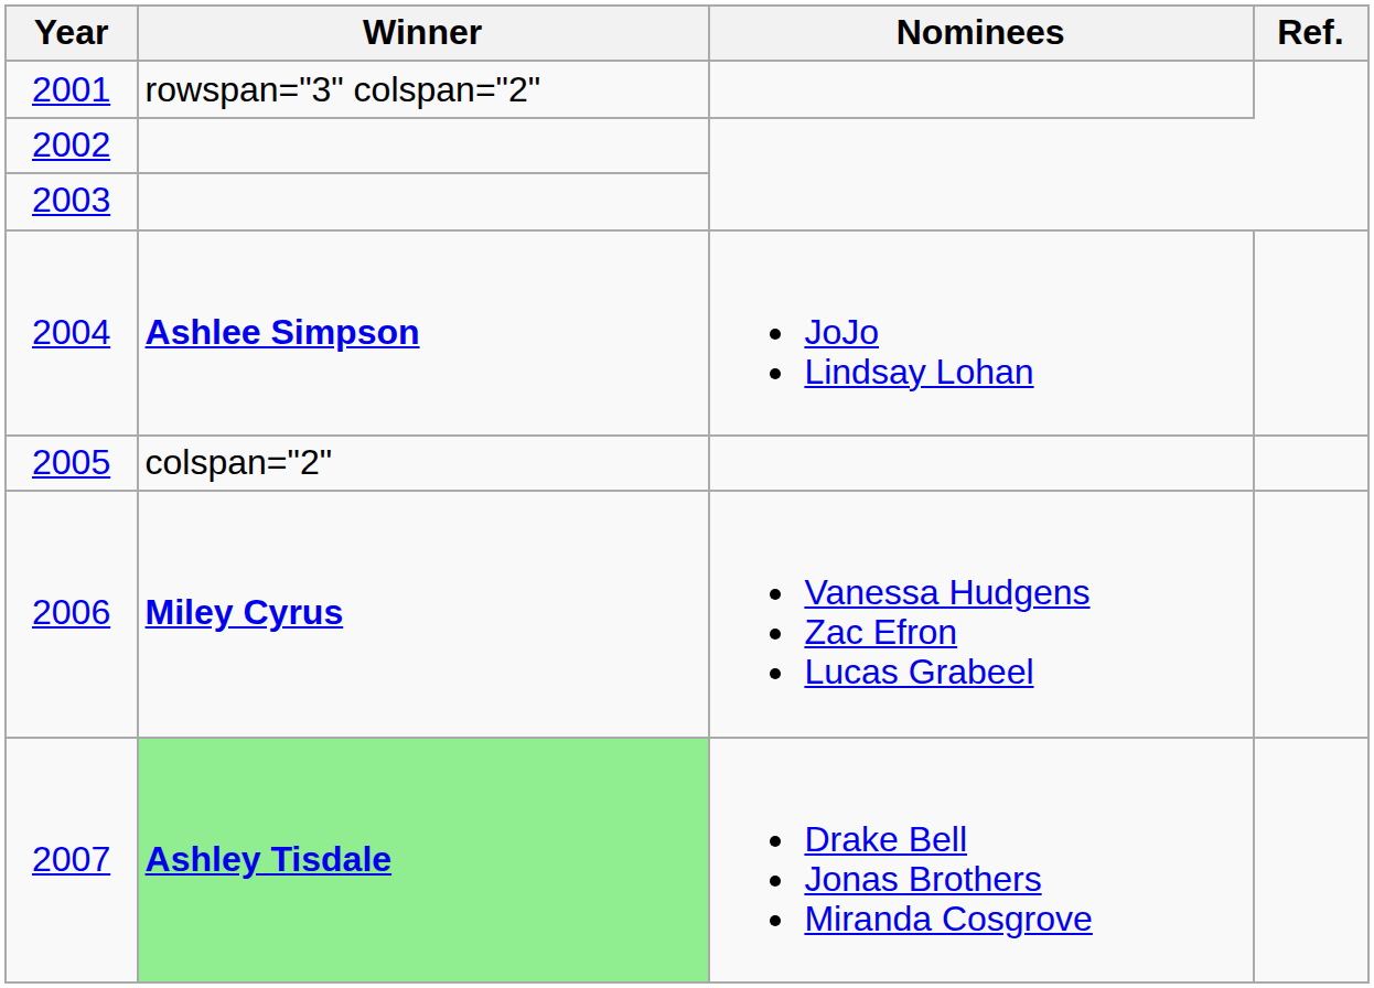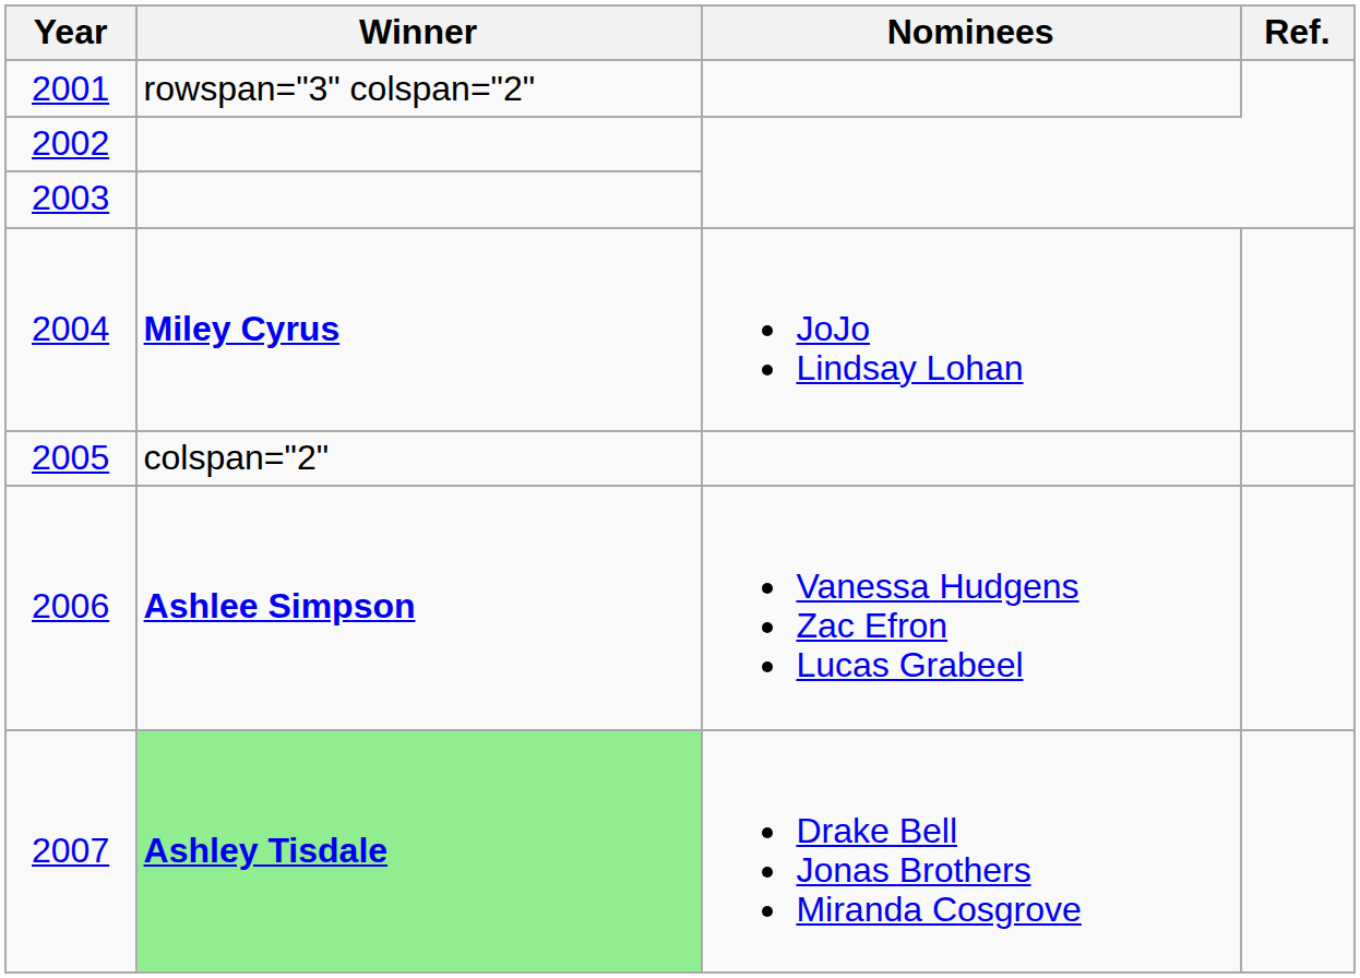2004 | Winner: Ashlee Simpson -> Miley Cyrus
2006 | Winner: Miley Cyrus -> Ashlee Simpson
